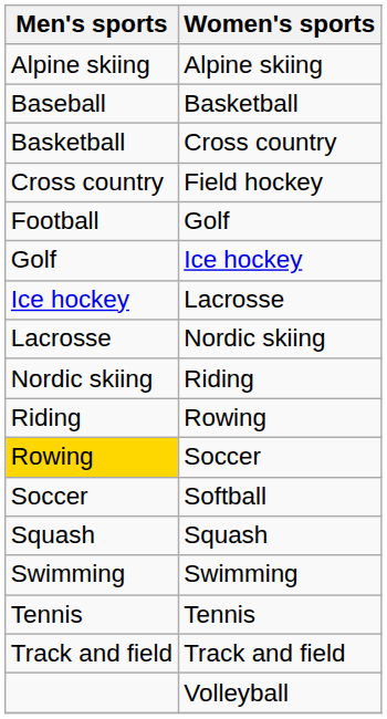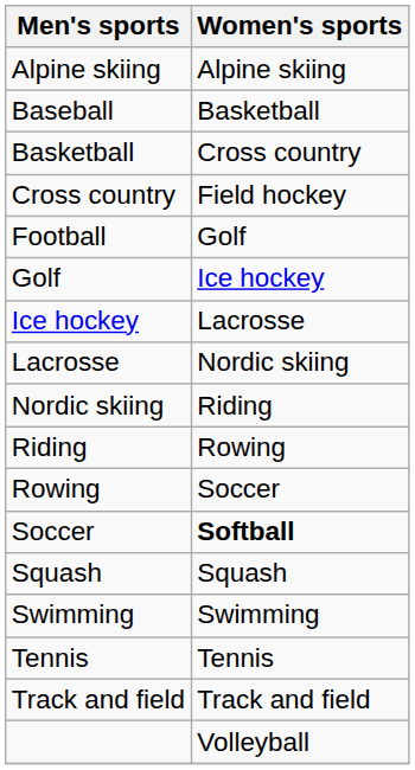row 12 | Men's sports: gold background -> no background
row 13 | Women's sports: normal -> bold
